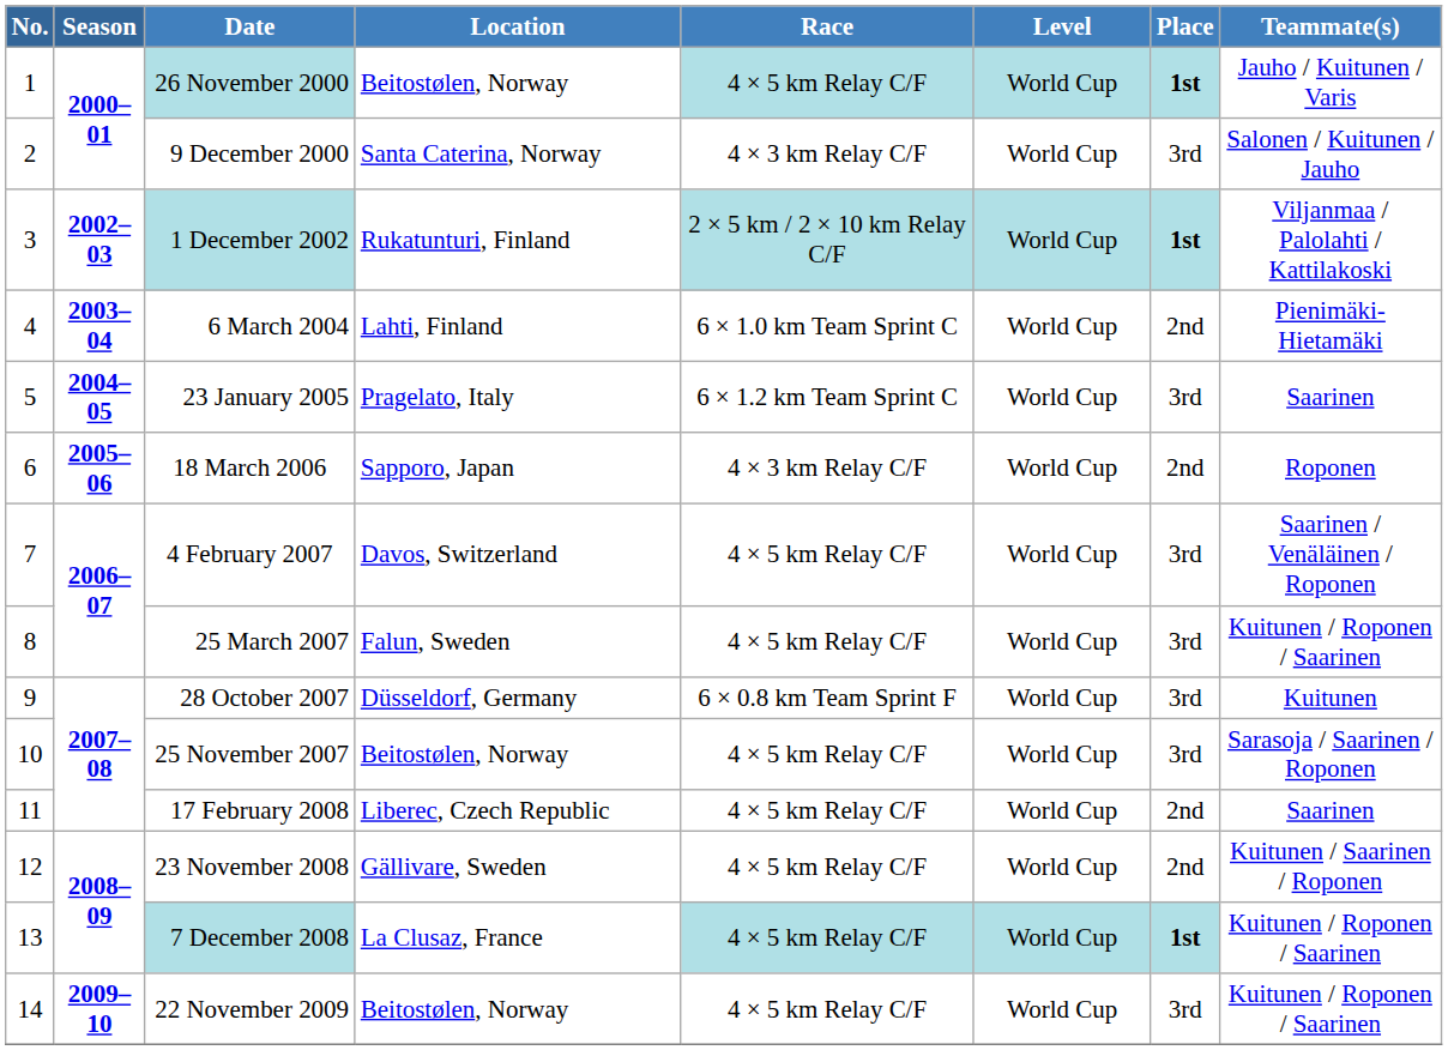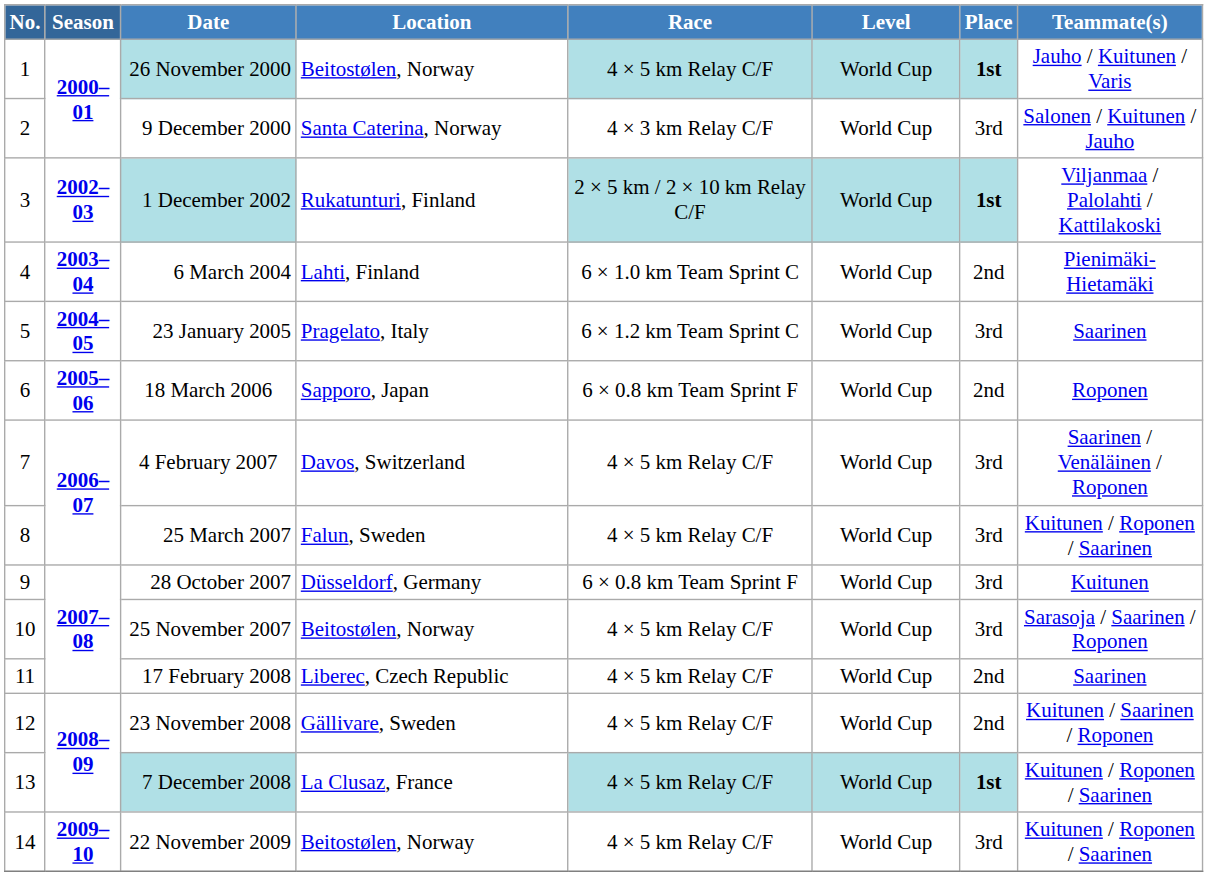18 March 2006 | Race: 4 × 3 km Relay C/F -> 6 × 0.8 km Team Sprint F
